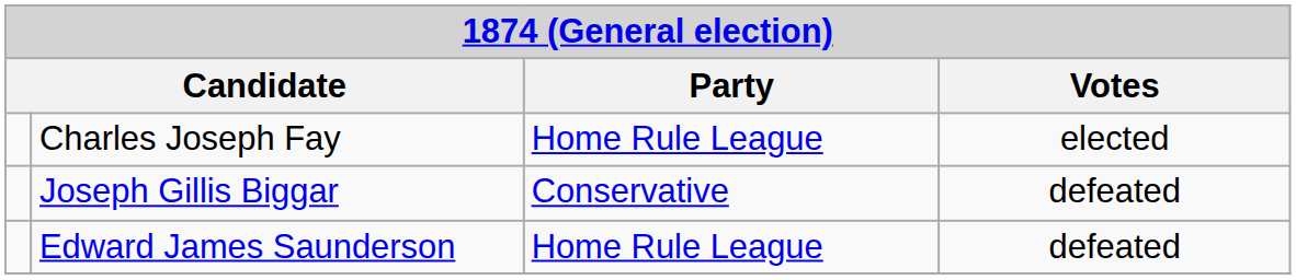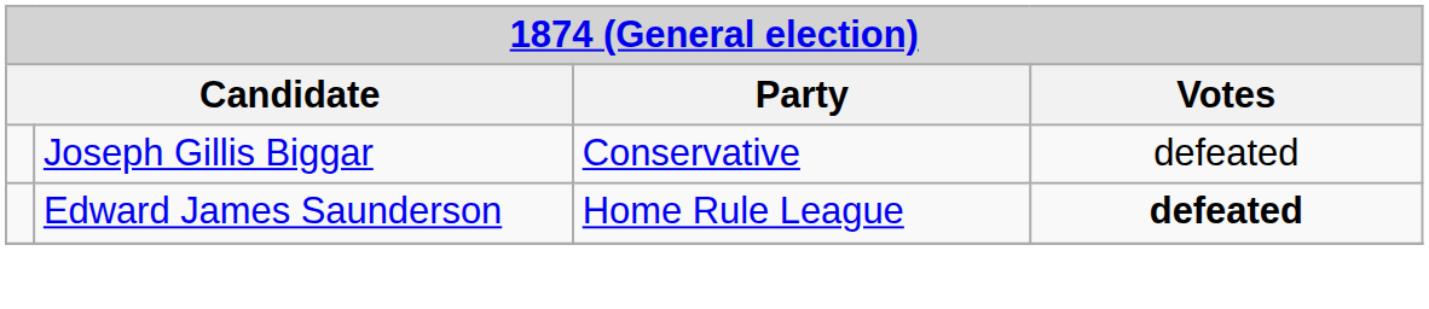- row: Charles Joseph Fay | Home Rule League | elected
Edward James Saunderson | Votes: normal -> bold
